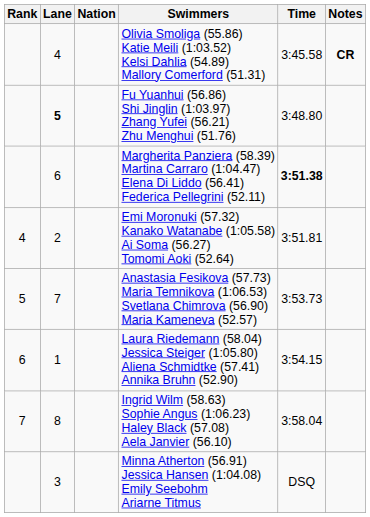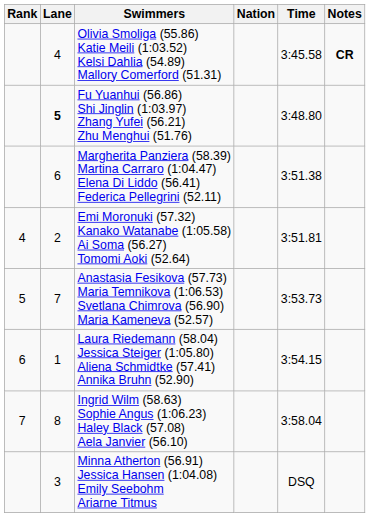columns swapped: Nation <-> Swimmers
row 4 | Time: bold -> normal
